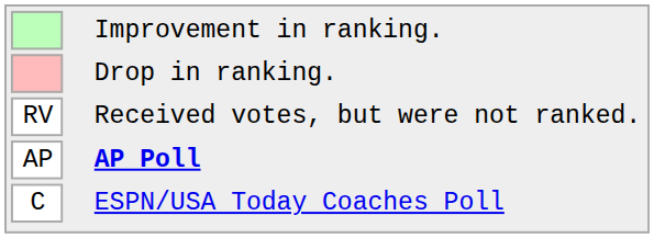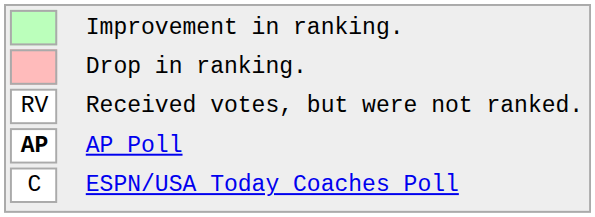AP | column 1: normal -> bold
AP | column 2: bold -> normal
